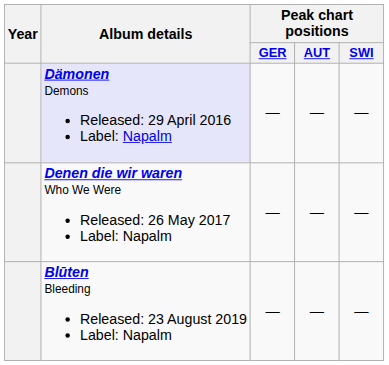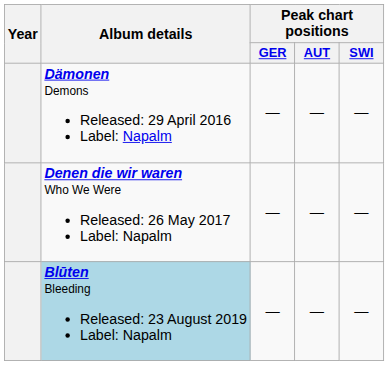Dämonen Demons Released: 29 April 2016 Label: Napalm | Album details: lavender background -> no background
Blūten Bleeding Released: 23 August 2019 Label: Napalm | Album details: no background -> lightblue background
